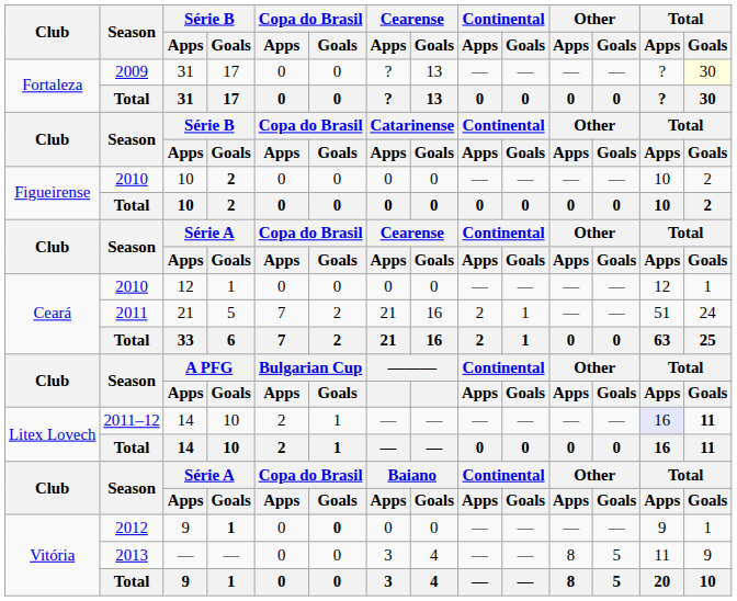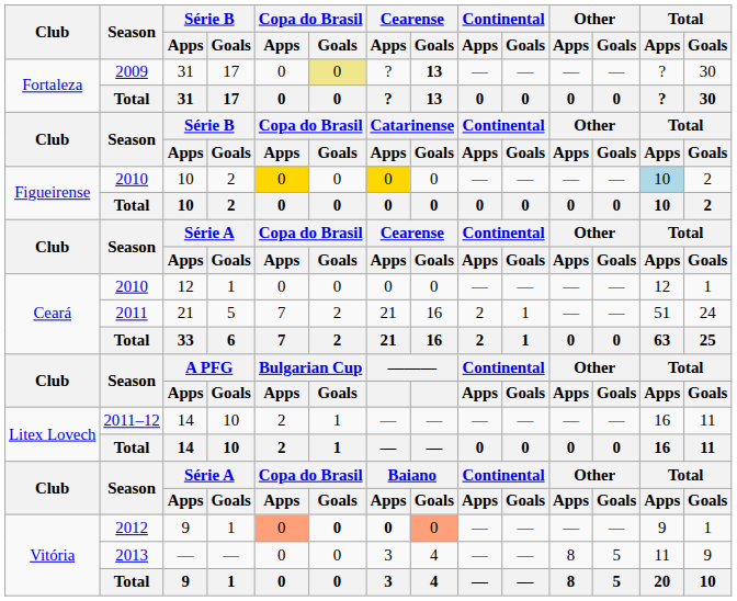2009 / 31 | Copa do Brasil / Goals: no background -> khaki background
2009 / 31 | Cearense / Goals: normal -> bold
2009 / 31 | Total / Goals: lightyellow background -> no background
2010 / 10 | Série B / Goals: bold -> normal
2010 / 10 | Copa do Brasil / Apps: no background -> gold background
2010 / 10 | Cearense / Apps: no background -> gold background
2010 / 10 | Total / Apps: no background -> lightblue background
2011–12 / 14 | Total / Apps: lavender background -> no background
2011–12 / 14 | Total / Goals: bold -> normal
2012 / 9 | Série B / Goals: bold -> normal
2012 / 9 | Copa do Brasil / Apps: no background -> lightsalmon background
2012 / 9 | Cearense / Apps: normal -> bold
2012 / 9 | Cearense / Goals: no background -> lightsalmon background
